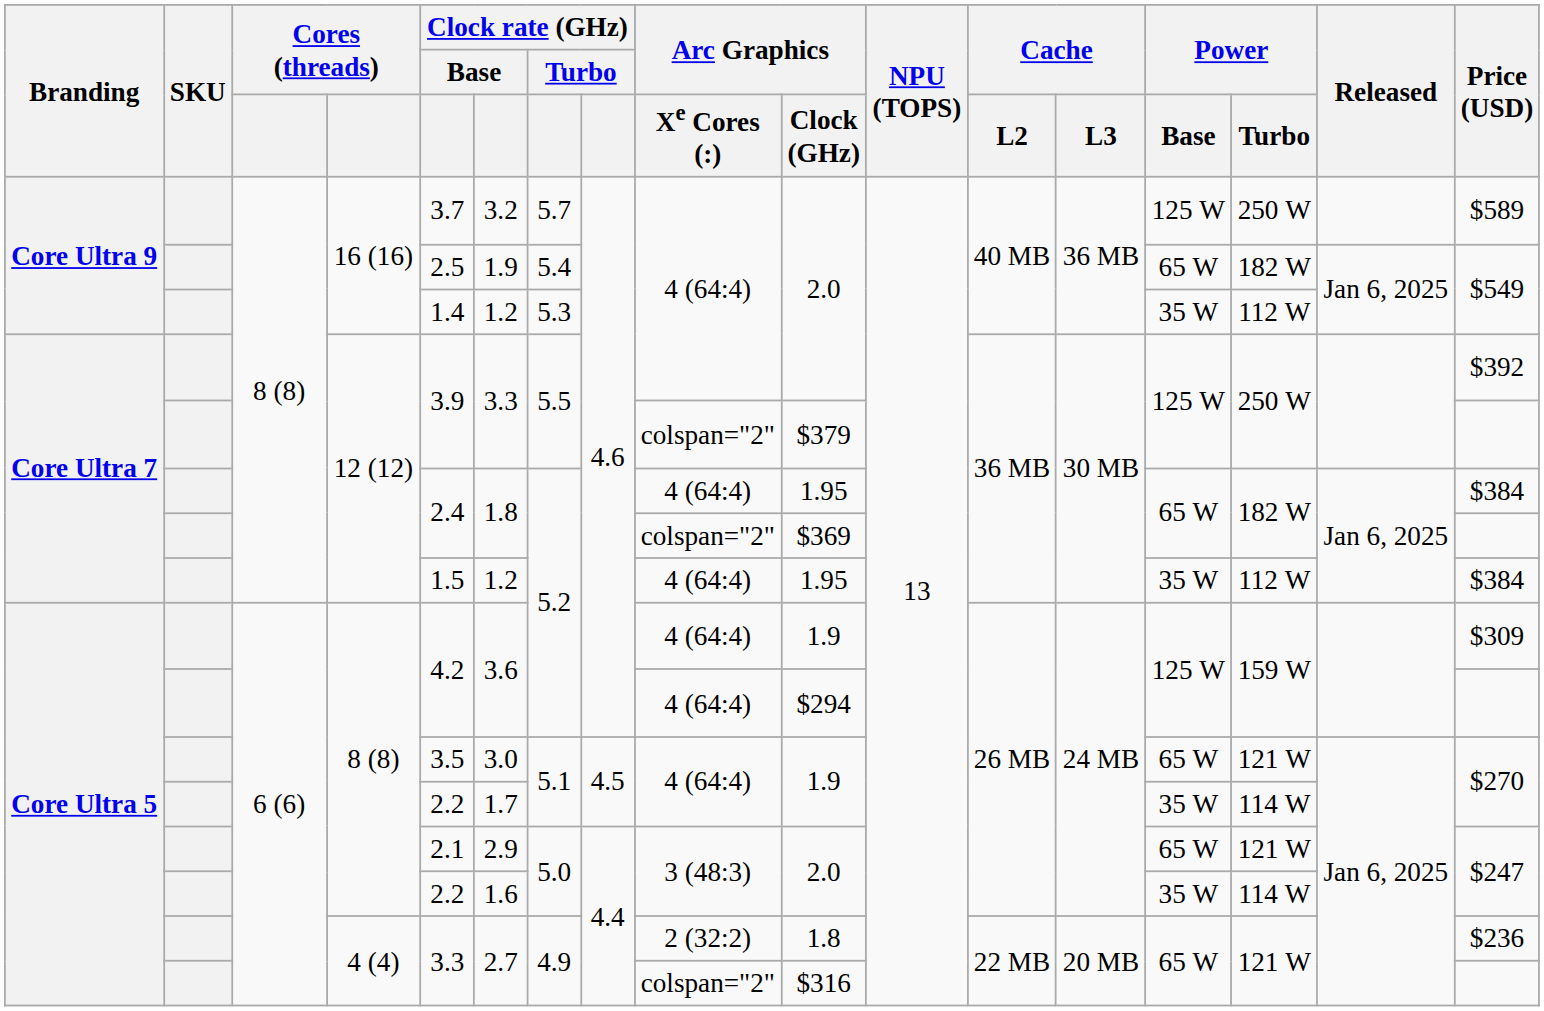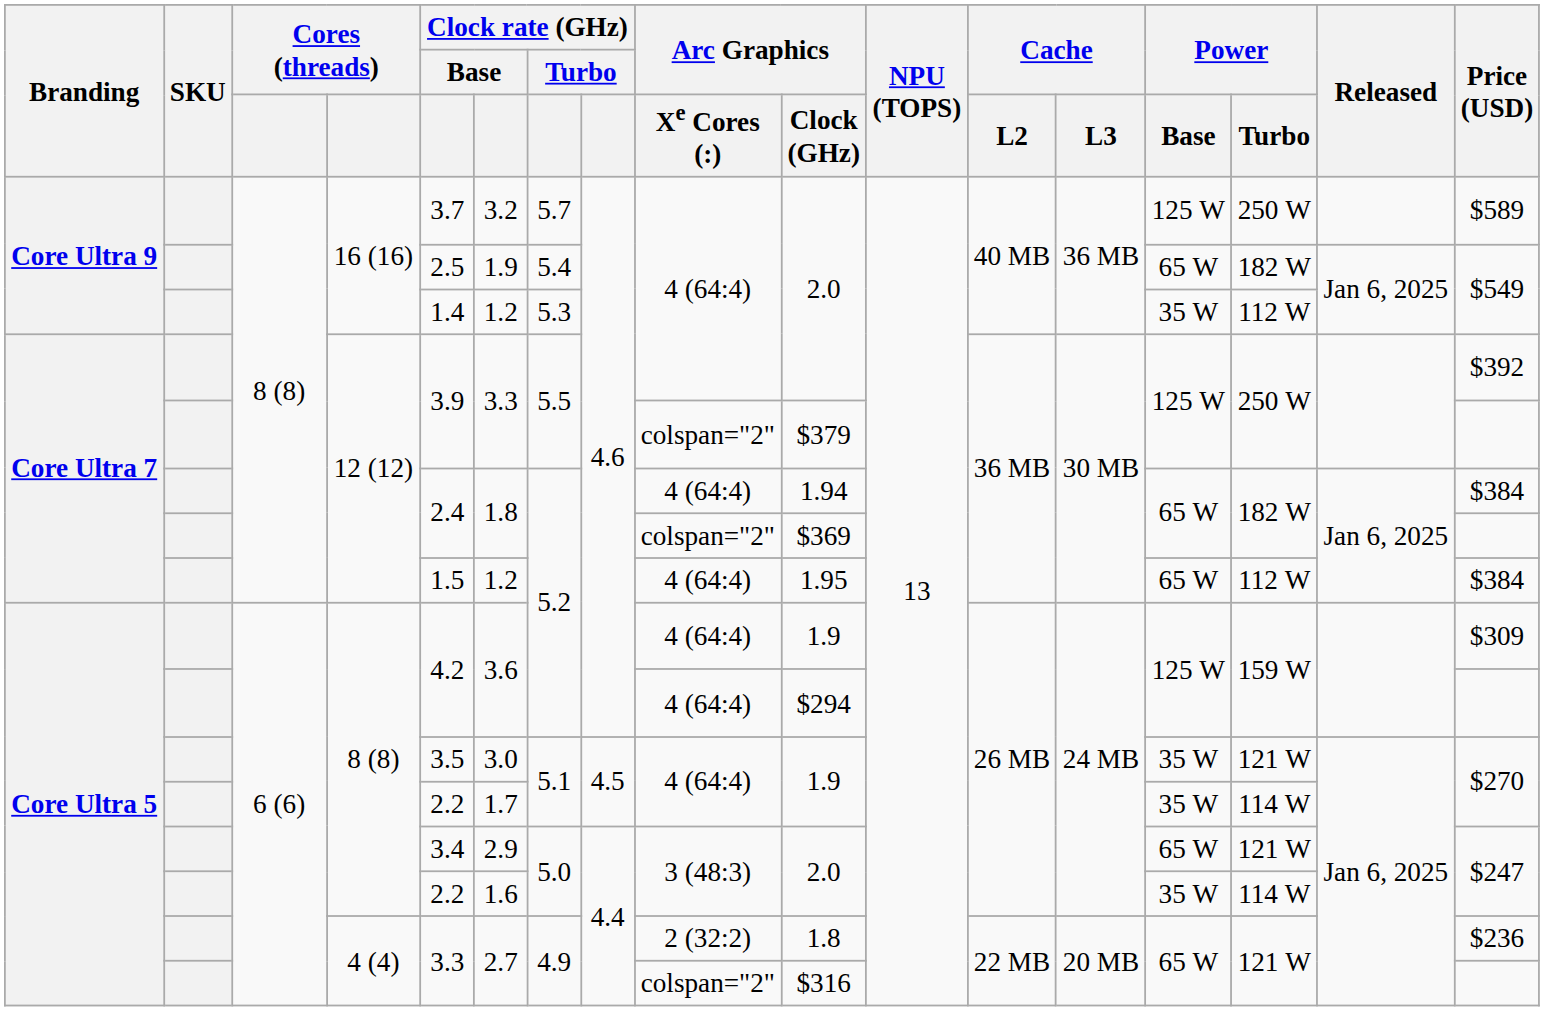row 9 | Arc Graphics / Clock (GHz): 1.95 -> 1.94
row 11 | Power / Base: 35 W -> 65 W
row 14 | Power / Base: 65 W -> 35 W
row 16 | column 5: 2.1 -> 3.4
